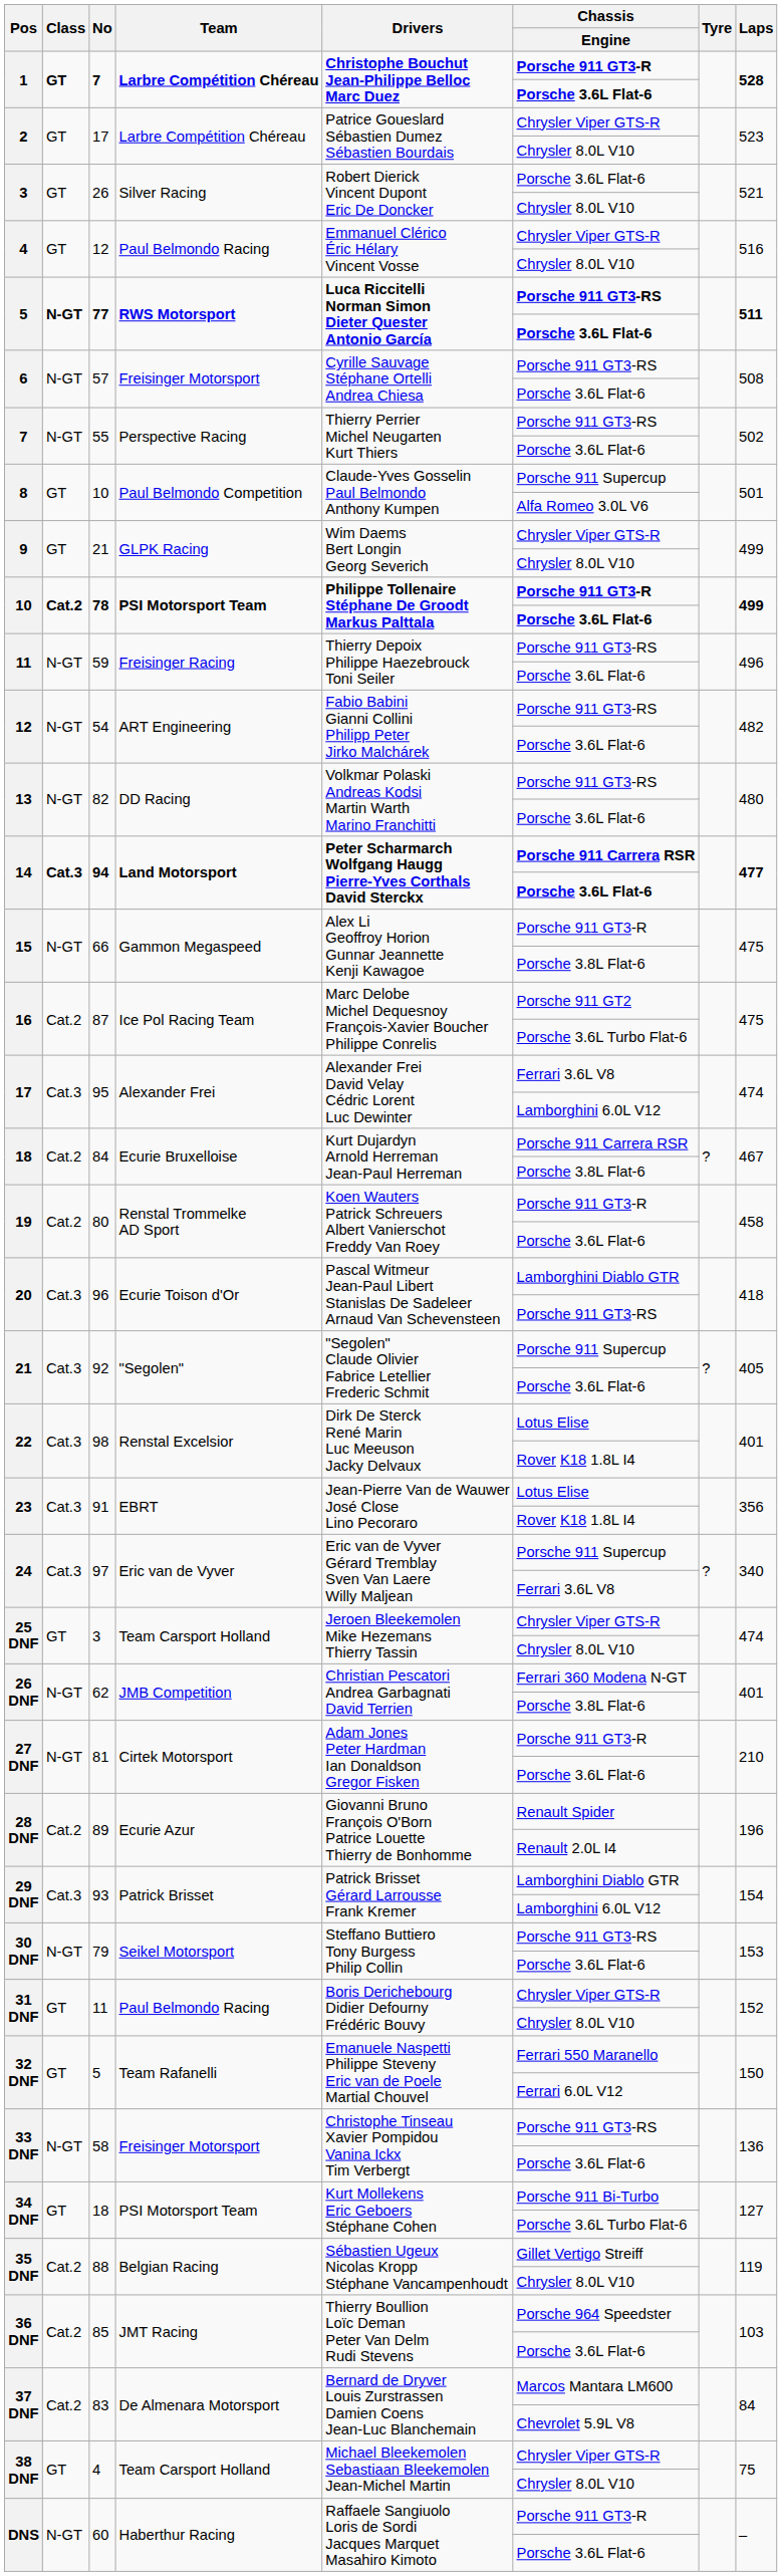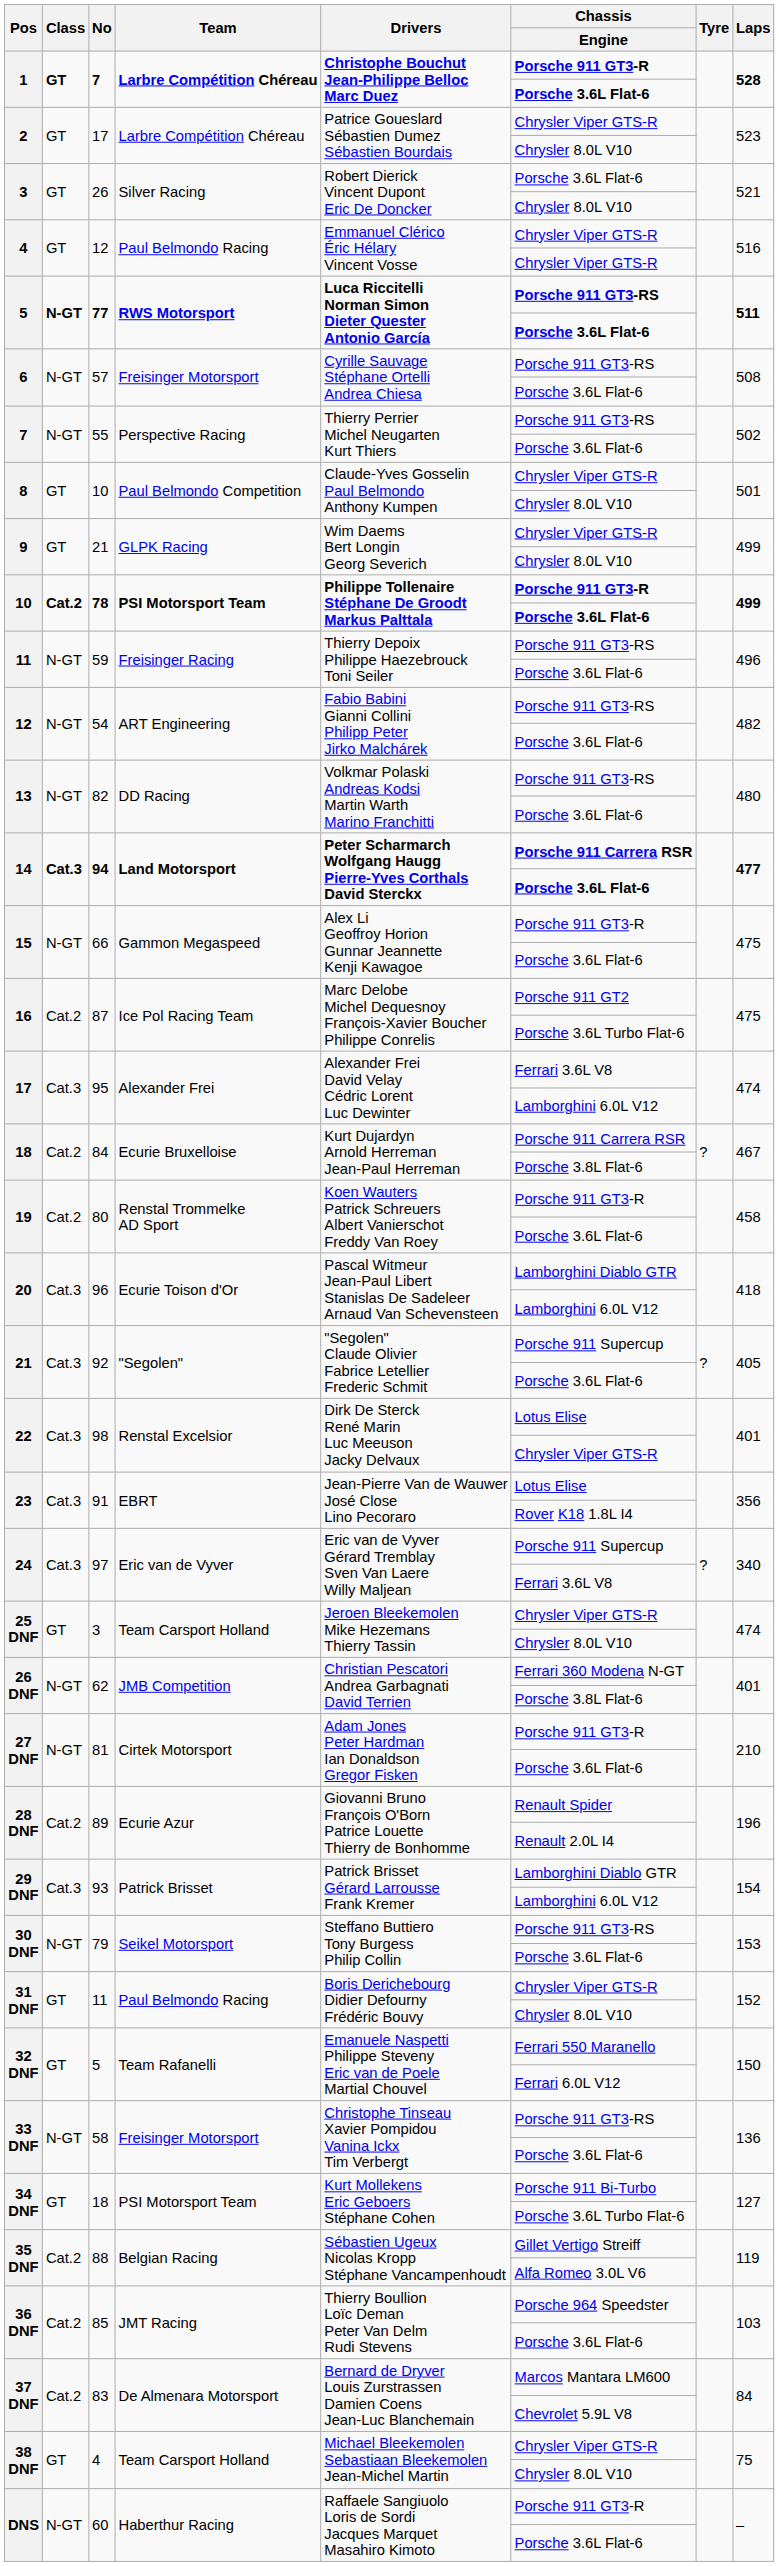row 10 | Chassis / Engine: Chrysler 8.0L V10 -> Chrysler Viper GTS-R
row 17 | Chassis / Engine: Porsche 911 Supercup -> Chrysler Viper GTS-R
row 18 | Chassis / Engine: Alfa Romeo 3.0L V6 -> Chrysler 8.0L V10
row 32 | Chassis / Engine: Porsche 3.8L Flat-6 -> Porsche 3.6L Flat-6
row 42 | Chassis / Engine: Porsche 911 GT3-RS -> Lamborghini 6.0L V12
row 46 | Chassis / Engine: Rover K18 1.8L I4 -> Chrysler Viper GTS-R
row 72 | Chassis / Engine: Chrysler 8.0L V10 -> Alfa Romeo 3.0L V6
